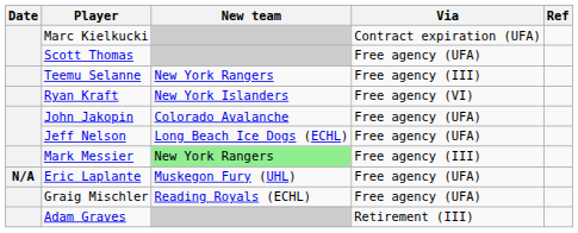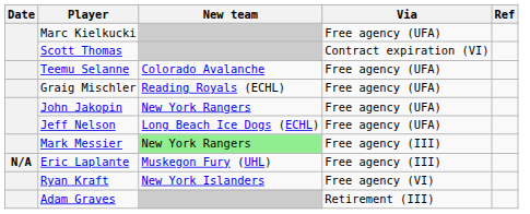Marc Kielkucki | Via: Contract expiration (UFA) -> Free agency (UFA)
Scott Thomas | Via: Free agency (UFA) -> Contract expiration (VI)
Teemu Selanne | New team: New York Rangers -> Colorado Avalanche
Teemu Selanne | Via: Free agency (III) -> Free agency (UFA)
rows swapped: Ryan Kraft <-> Graig Mischler
John Jakopin | New team: Colorado Avalanche -> New York Rangers
Eric Laplante | Via: Free agency (UFA) -> Free agency (III)
